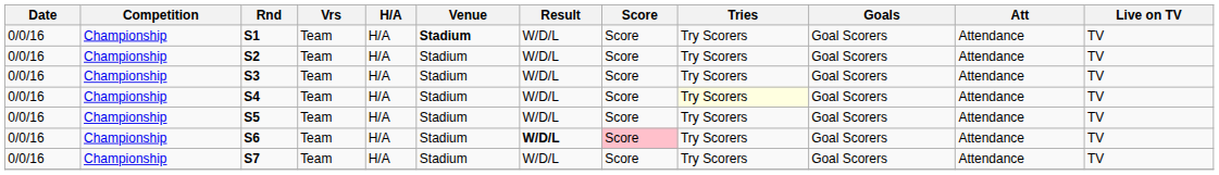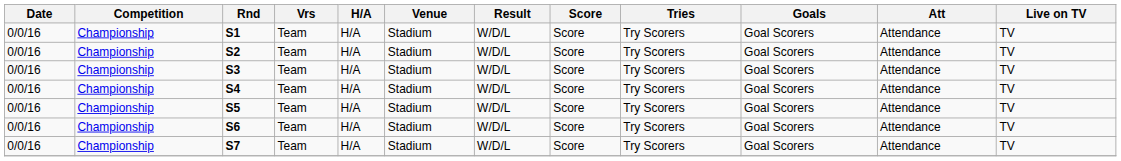S1 | Venue: bold -> normal
S4 | Tries: lightyellow background -> no background
S6 | Result: bold -> normal
S6 | Score: pink background -> no background
